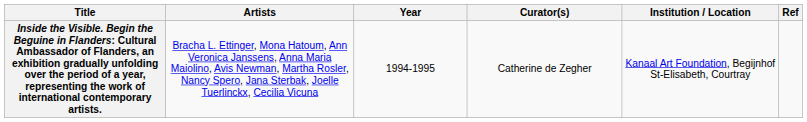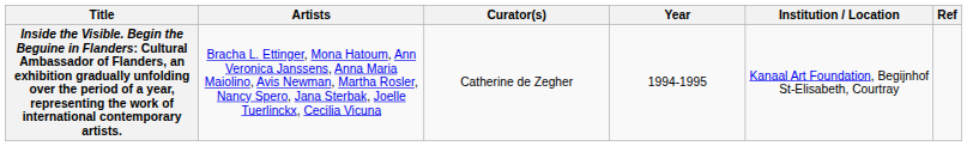columns swapped: Year <-> Curator(s)
